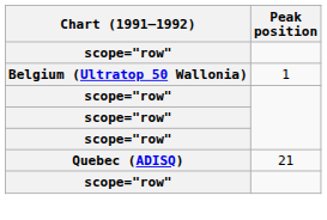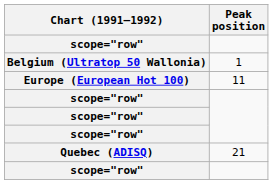+ row: Europe (European Hot 100) | 11
